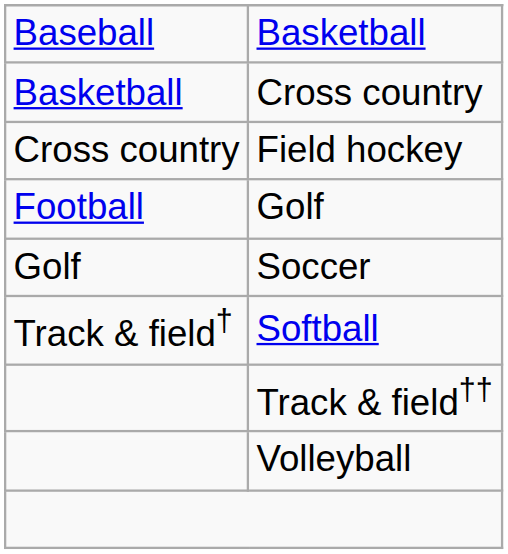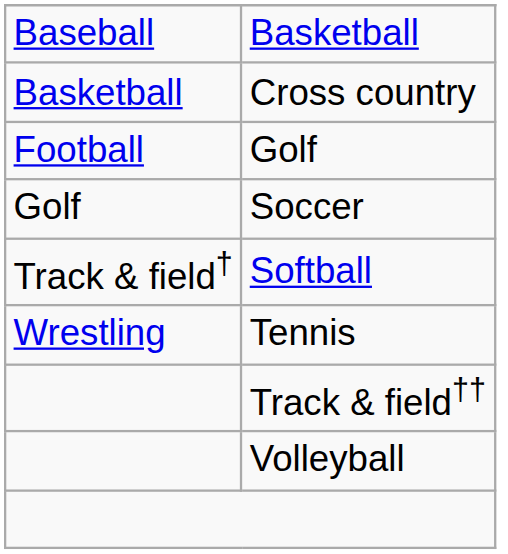- row: Cross country | Field hockey
+ row: Wrestling | Tennis
